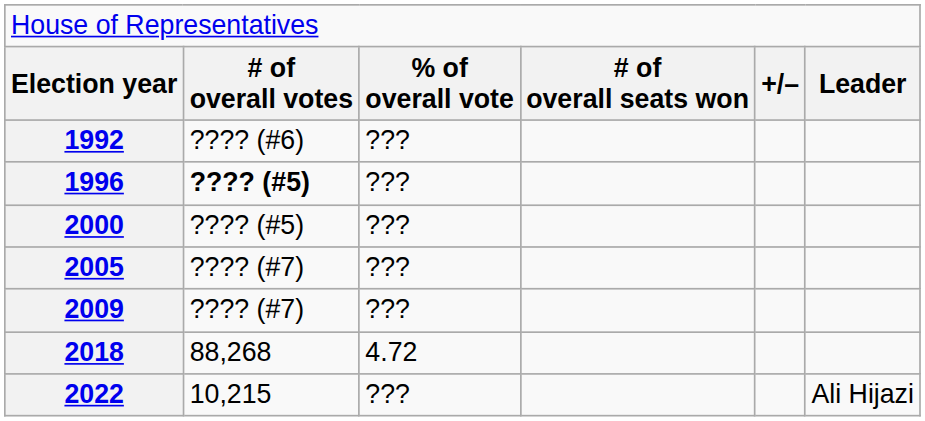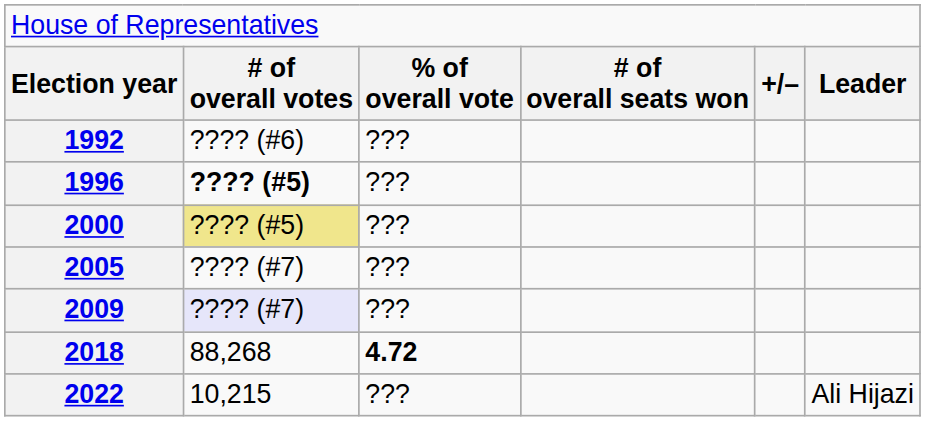2000 | column 2: no background -> khaki background
2009 | column 2: no background -> lavender background
2018 | column 3: normal -> bold
